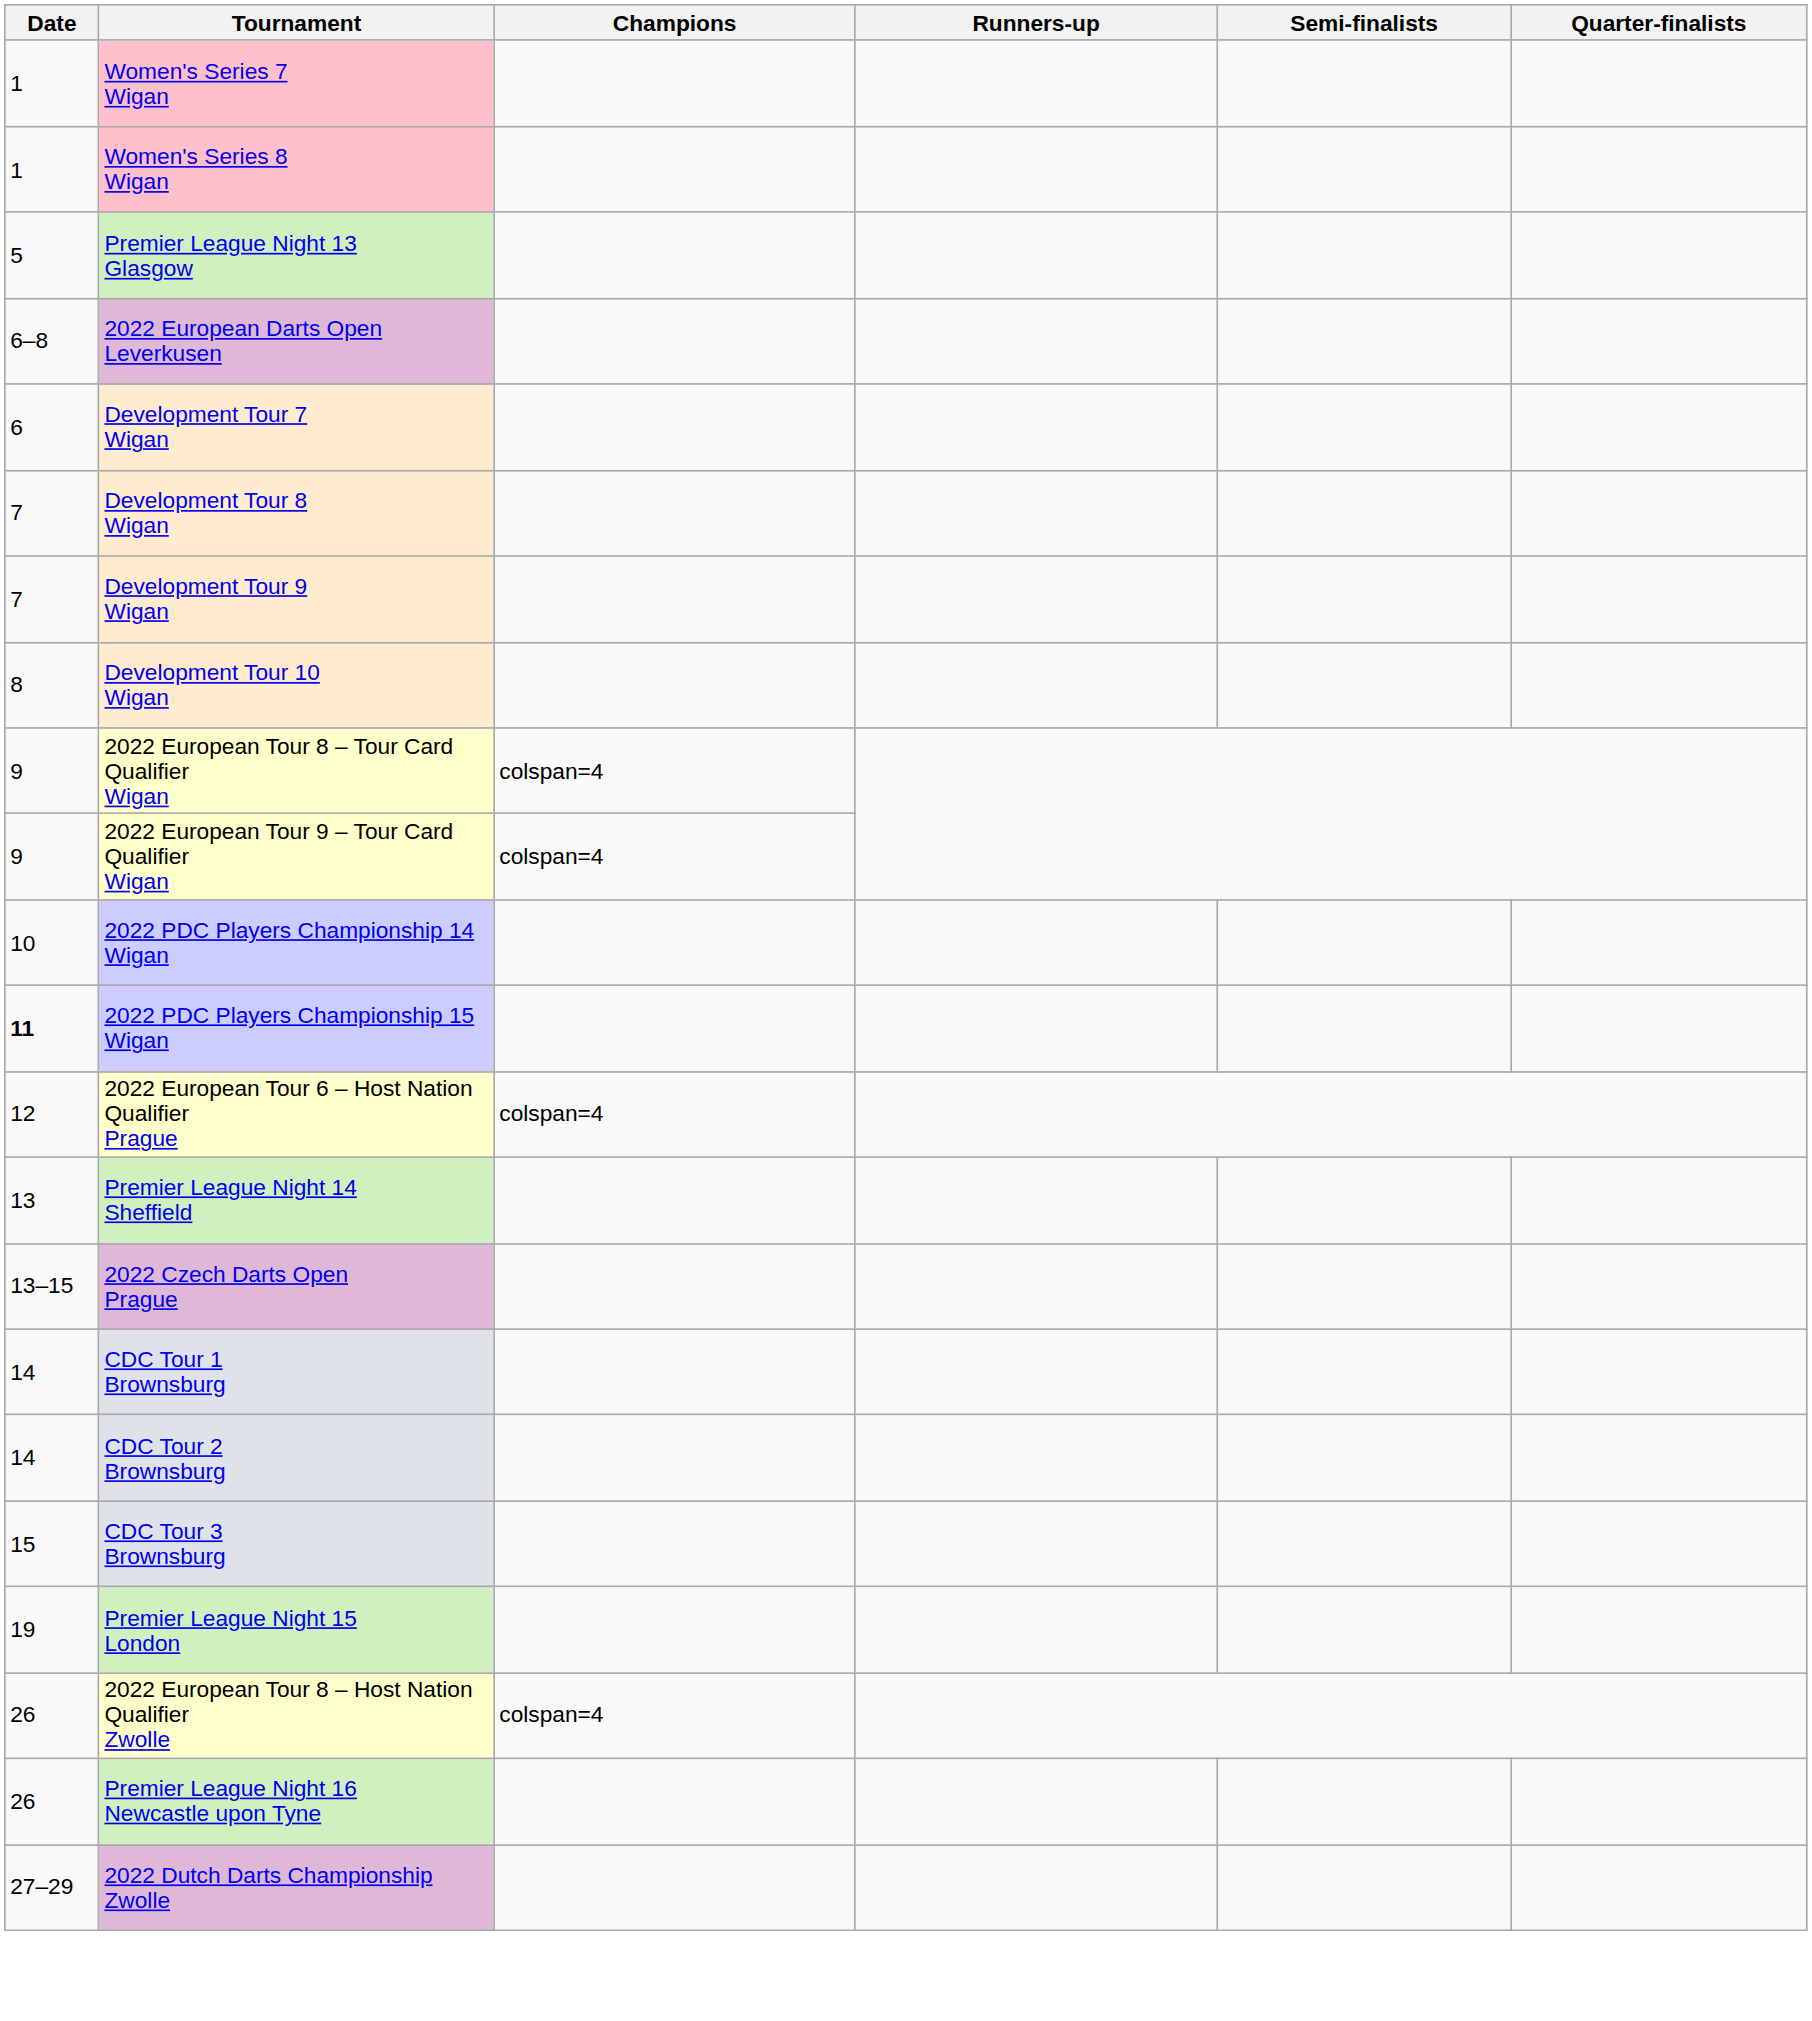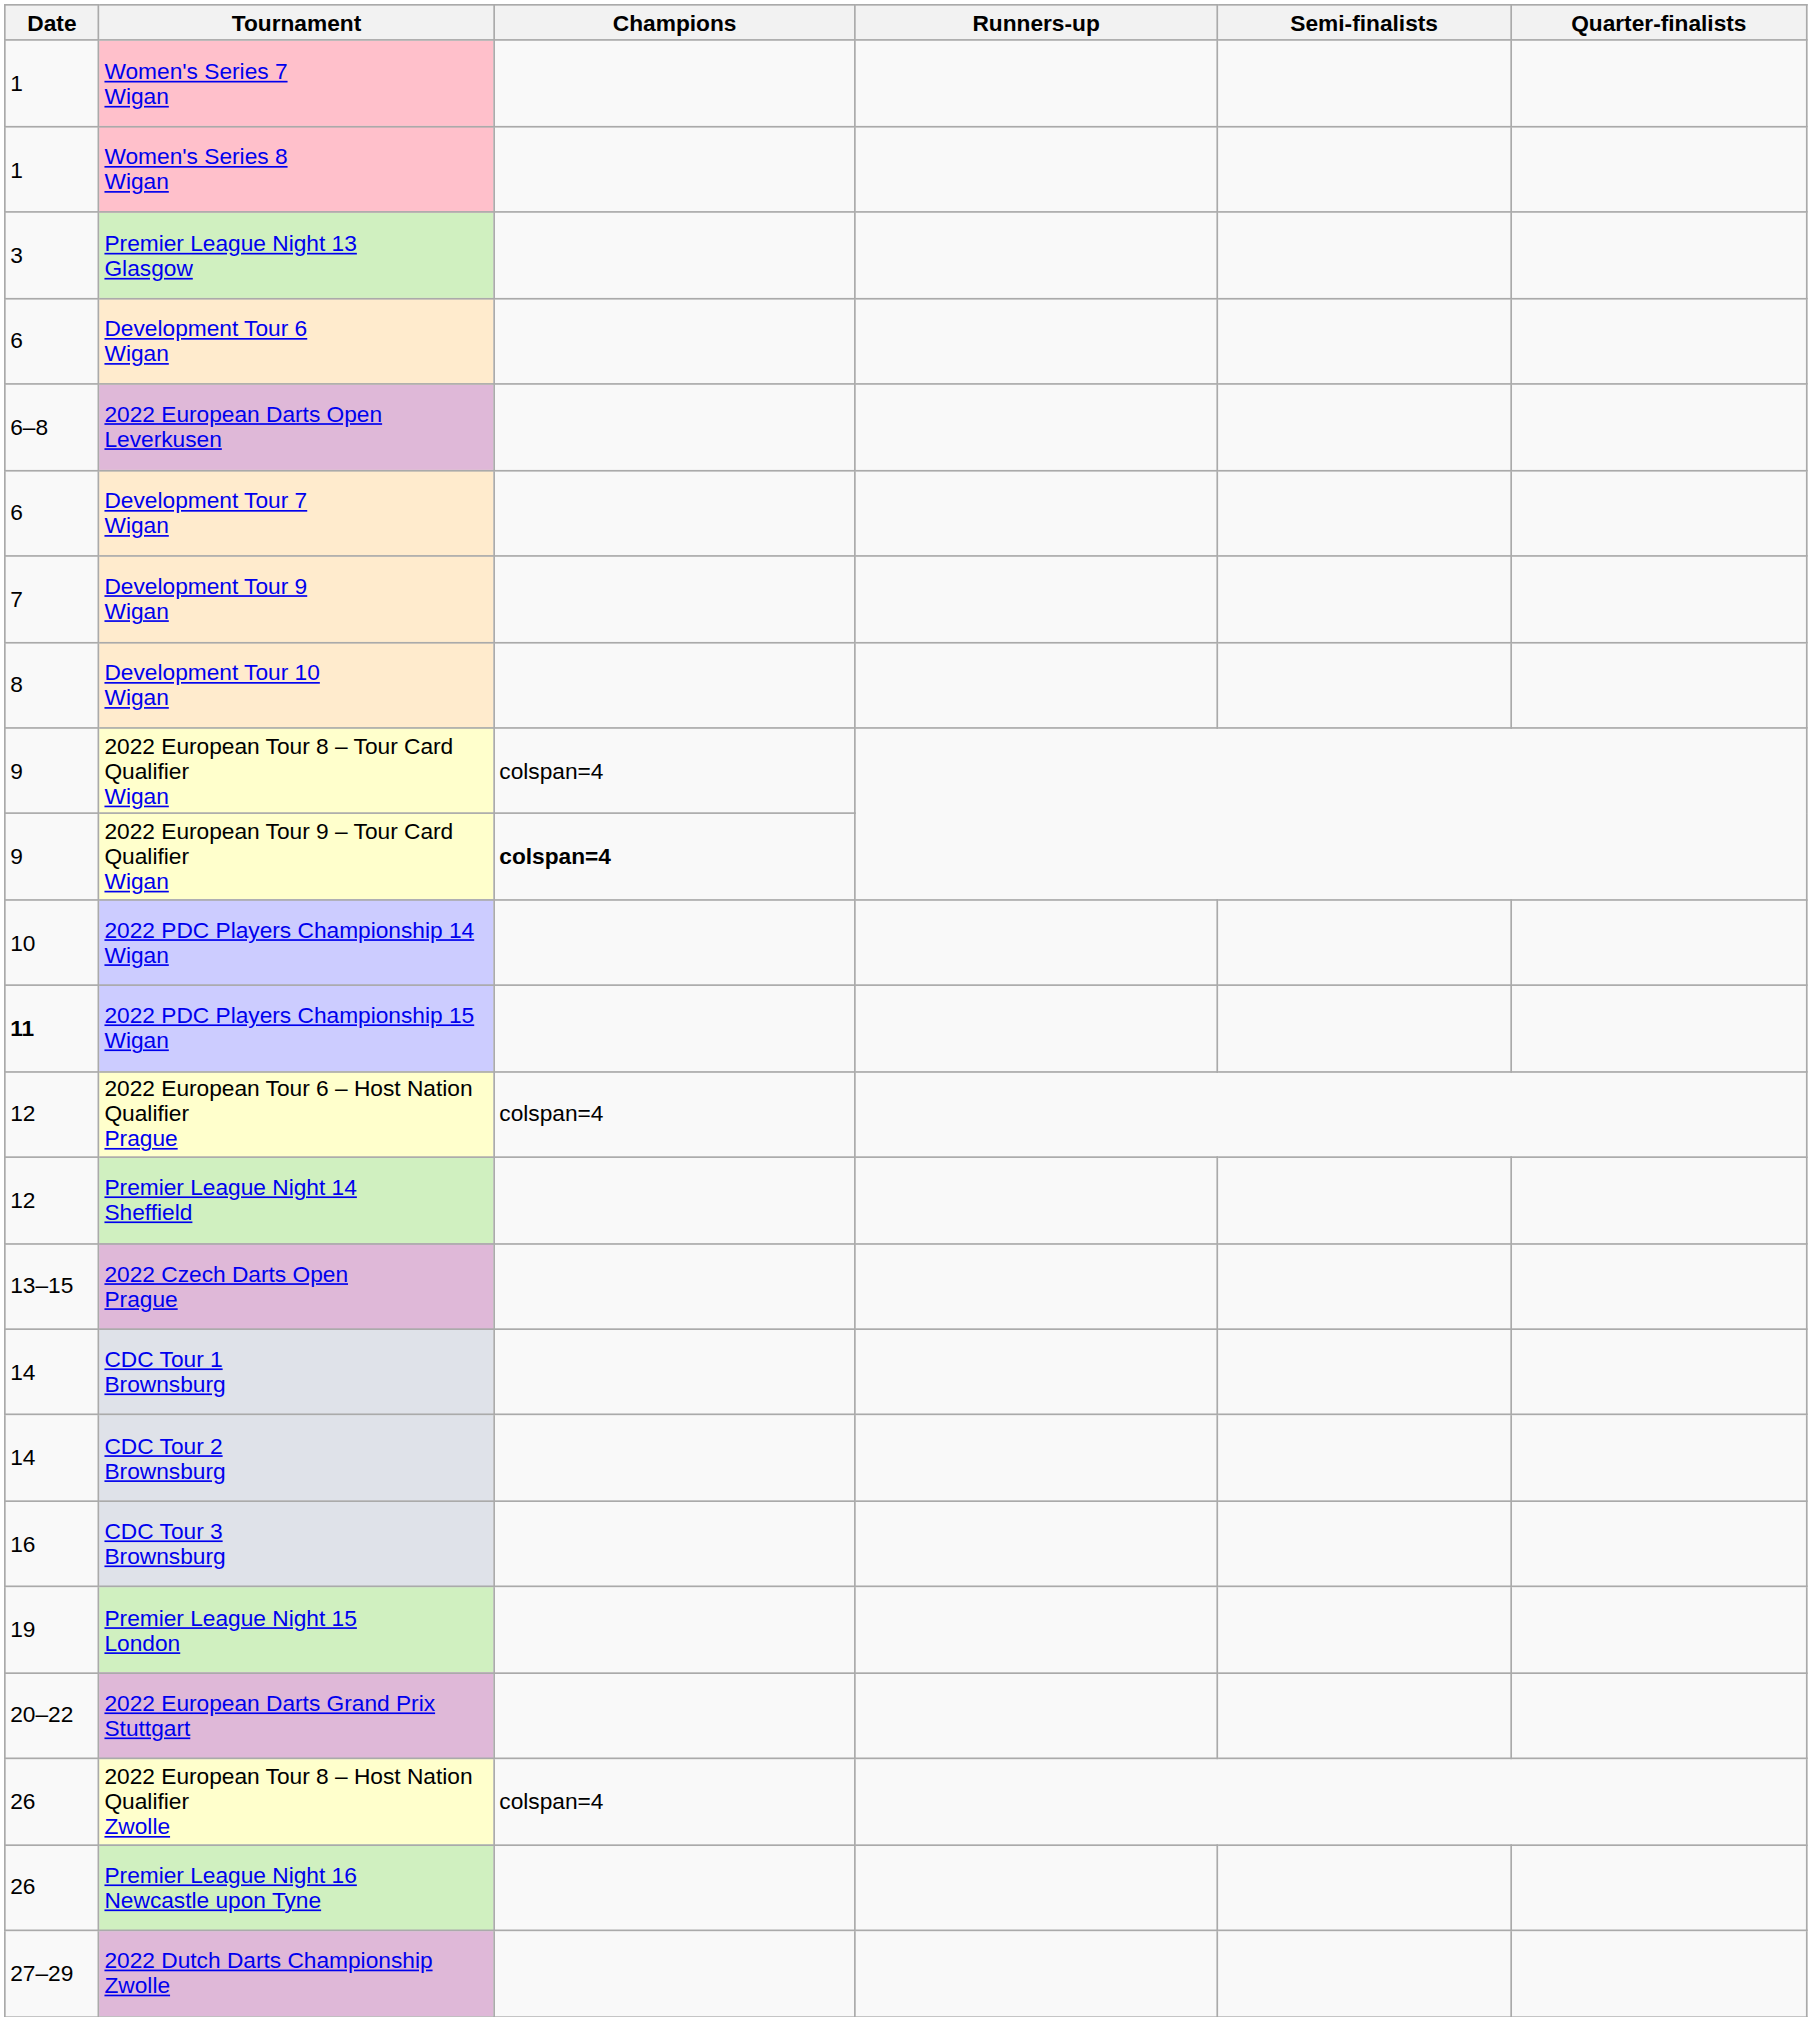Premier League Night 13 Glasgow | Date: 5 -> 3
+ row: 6 | Development Tour 6 Wigan
- row: 7 | Development Tour 8 Wigan
2022 European Tour 9 – Tour Card Qualifier Wigan | Champions: normal -> bold
Premier League Night 14 Sheffield | Date: 13 -> 12
CDC Tour 3 Brownsburg | Date: 15 -> 16
+ row: 20–22 | 2022 European Darts Grand Prix Stuttgart
